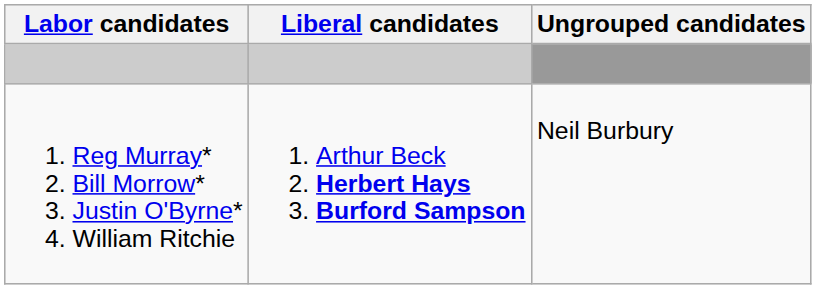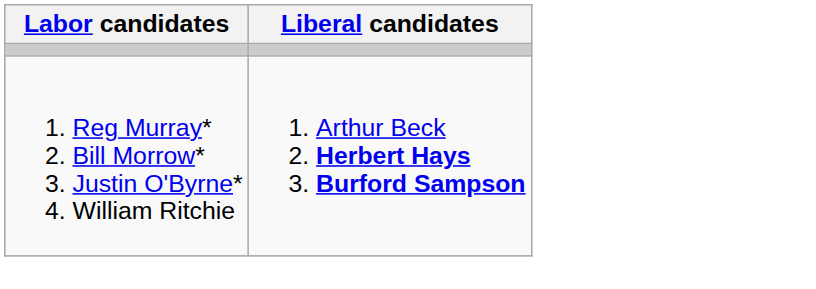- column: Ungrouped candidates | Neil Burbury
